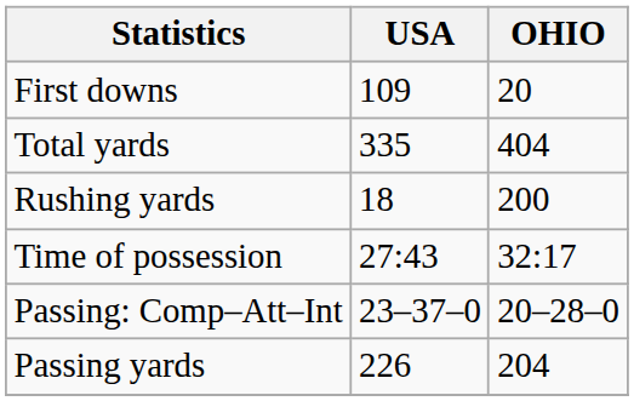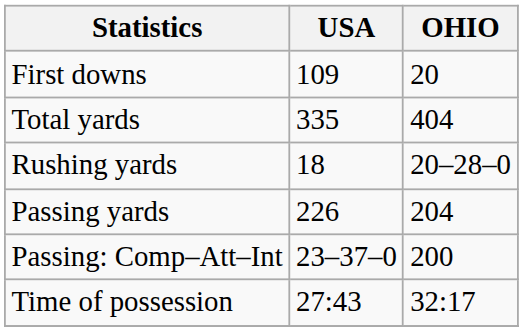Rushing yards | OHIO: 200 -> 20–28–0
rows swapped: Passing yards <-> Time of possession
Passing: Comp–Att–Int | OHIO: 20–28–0 -> 200
